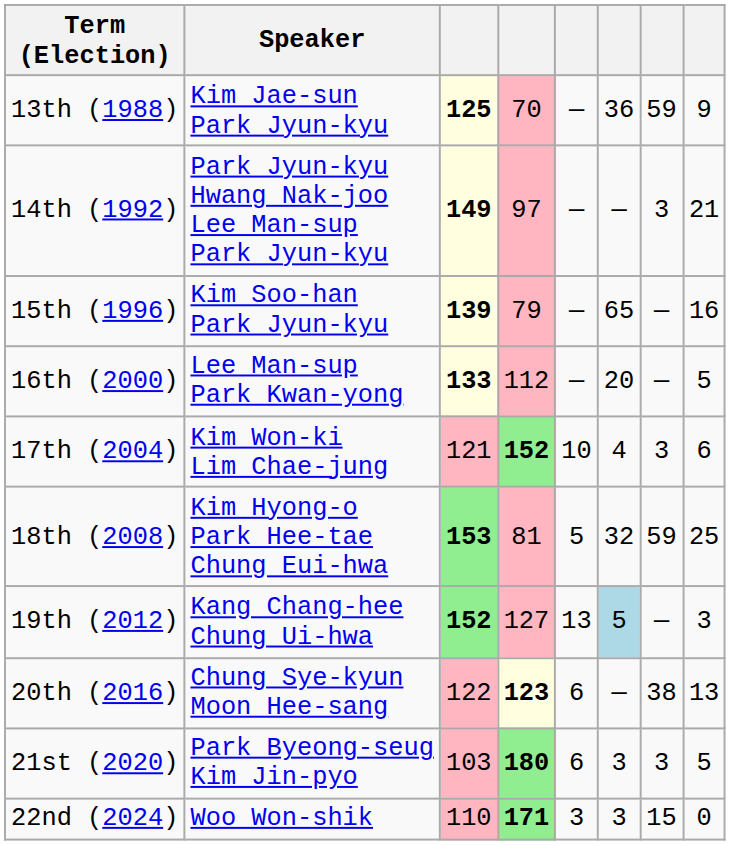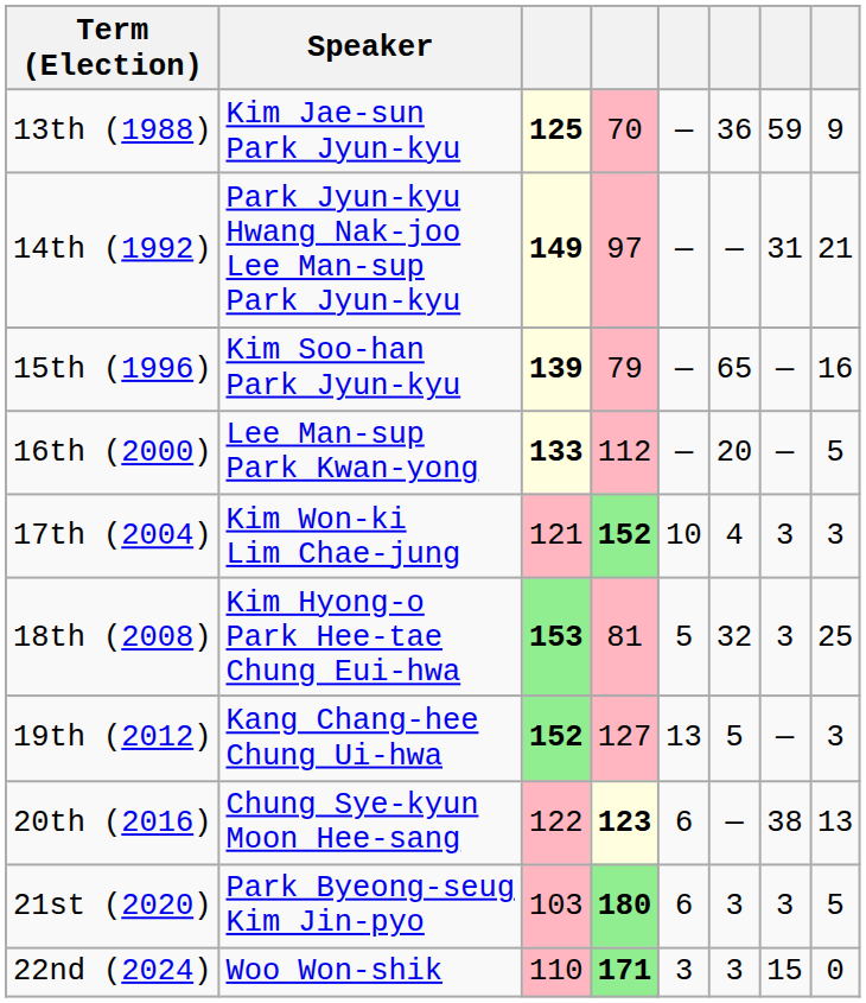14th (1992) | column 7: 3 -> 31
17th (2004) | column 8: 6 -> 3
18th (2008) | column 7: 59 -> 3
19th (2012) | column 6: lightblue background -> no background
